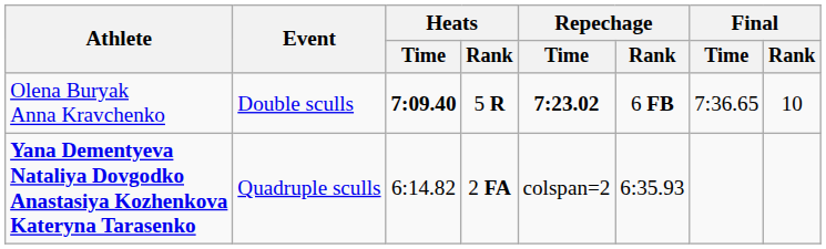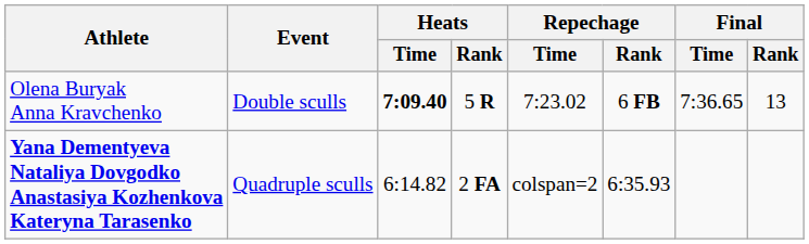Olena Buryak Anna Kravchenko | Repechage / Time: bold -> normal
Olena Buryak Anna Kravchenko | Final / Rank: 10 -> 13
